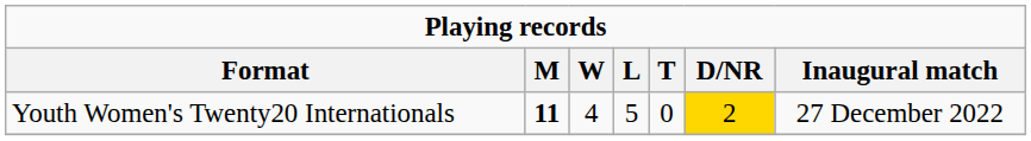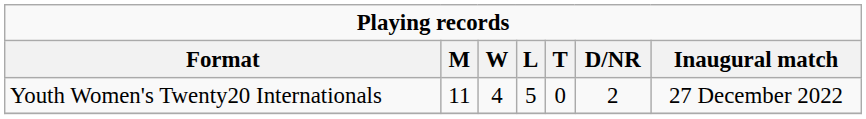Youth Women's Twenty20 Internationals | M: bold -> normal
Youth Women's Twenty20 Internationals | D/NR: gold background -> no background
